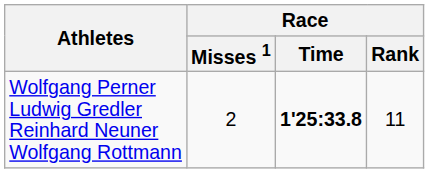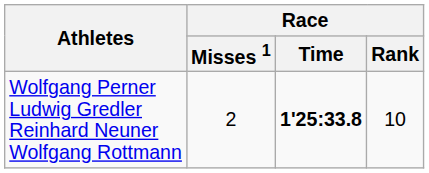row 3 | Race / Rank: 11 -> 10
